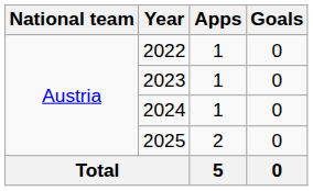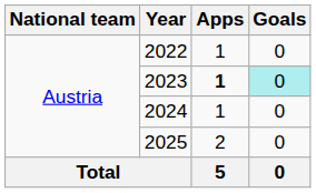2023 | Apps: normal -> bold
2023 | Goals: no background -> paleturquoise background
